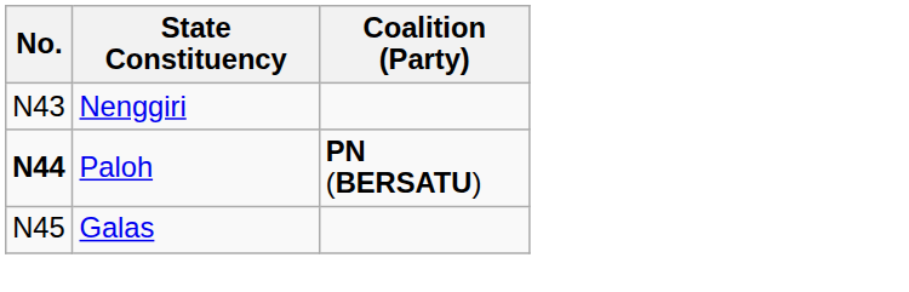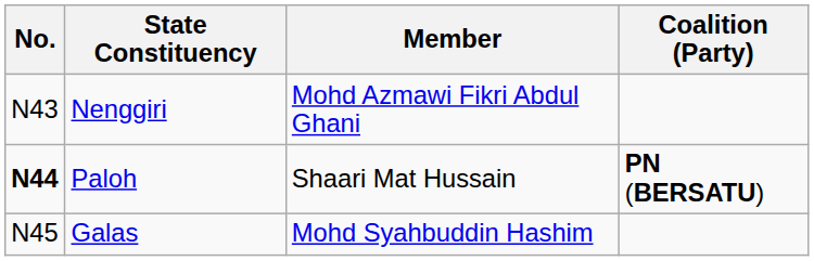+ column: Member | Mohd Azmawi Fikri Abdul Ghani | Shaari Mat Hussain | Mohd Syahbuddin Hashim
